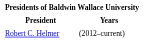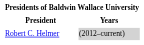Robert C. Helmer | Years: no background -> lightgrey background
